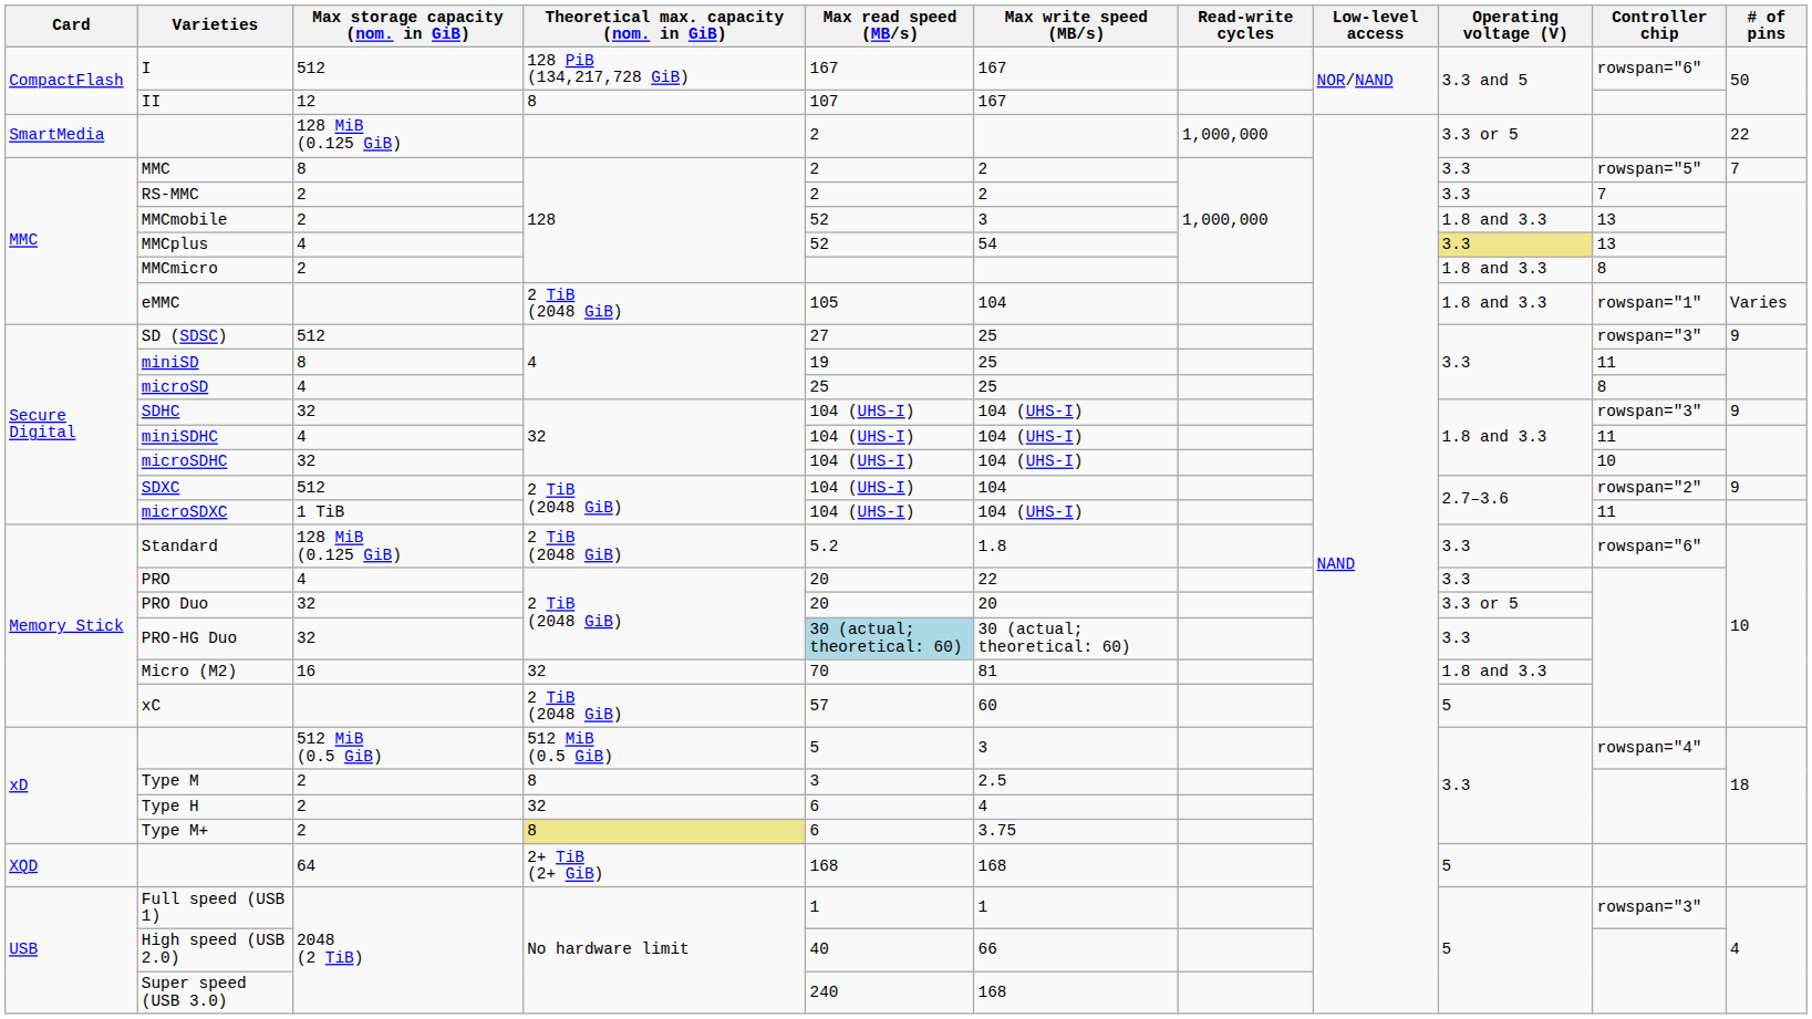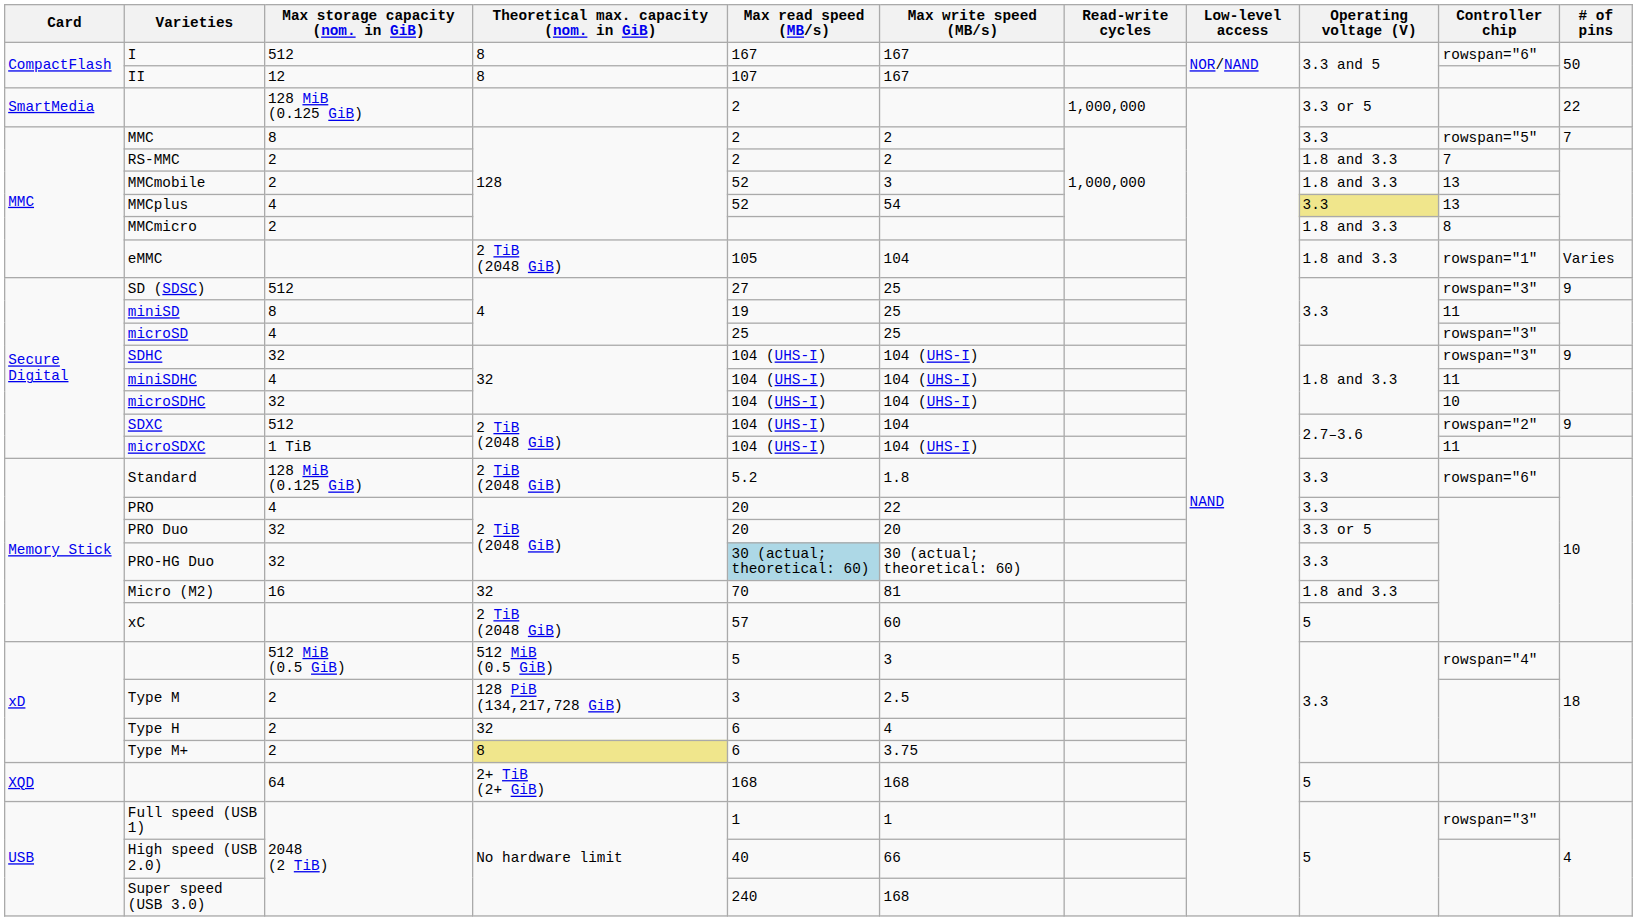I | Theoretical max. capacity (nom. in GiB): 128 PiB (134,217,728 GiB) -> 8
RS-MMC | Operating voltage (V): 3.3 -> 1.8 and 3.3
microSD | Controller chip: 8 -> rowspan="3"
Type M | Theoretical max. capacity (nom. in GiB): 8 -> 128 PiB (134,217,728 GiB)
